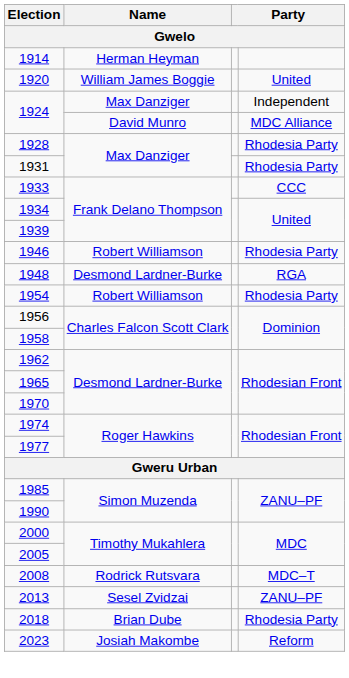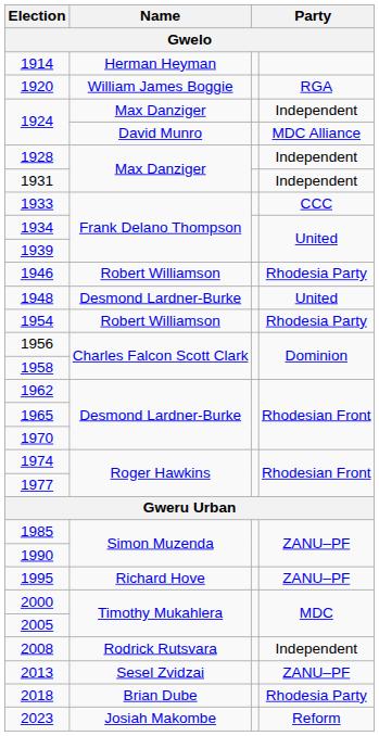1920 | column 4: United -> RGA
1928 | column 4: Rhodesia Party -> Independent
1931 | column 4: Rhodesia Party -> Independent
1948 | column 4: RGA -> United
+ row: 1995 | Richard Hove | ZANU–PF
2008 | column 4: MDC–T -> Independent
